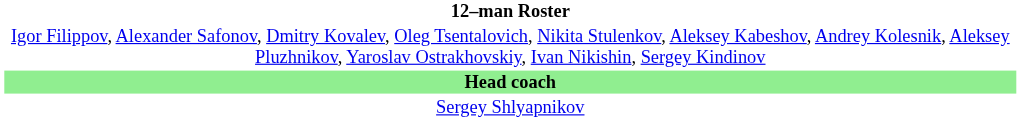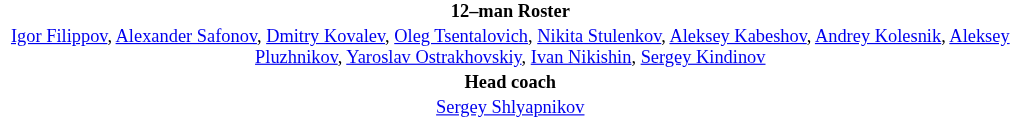row 3 | column 1: lightgreen background -> no background
